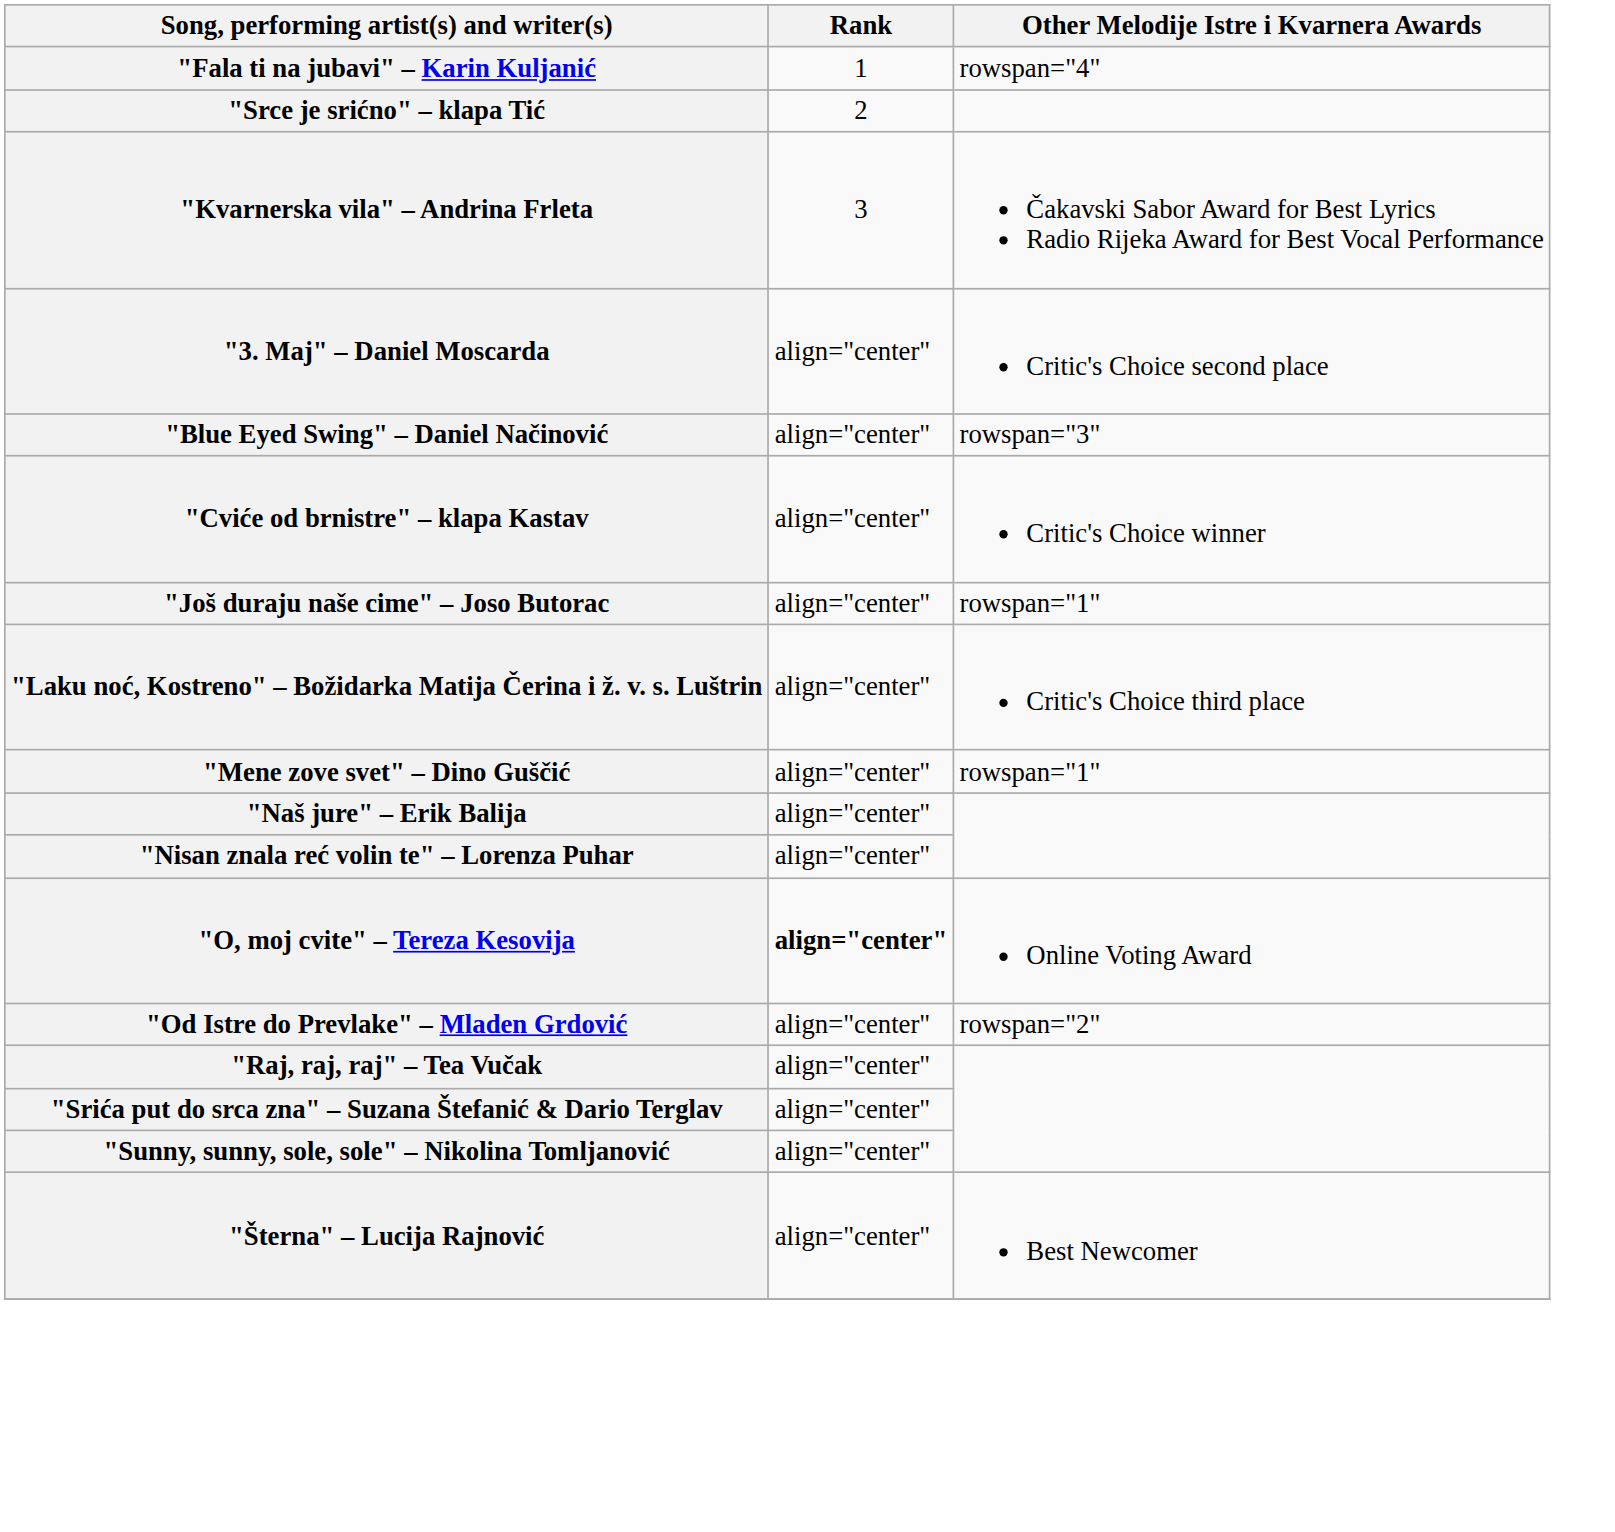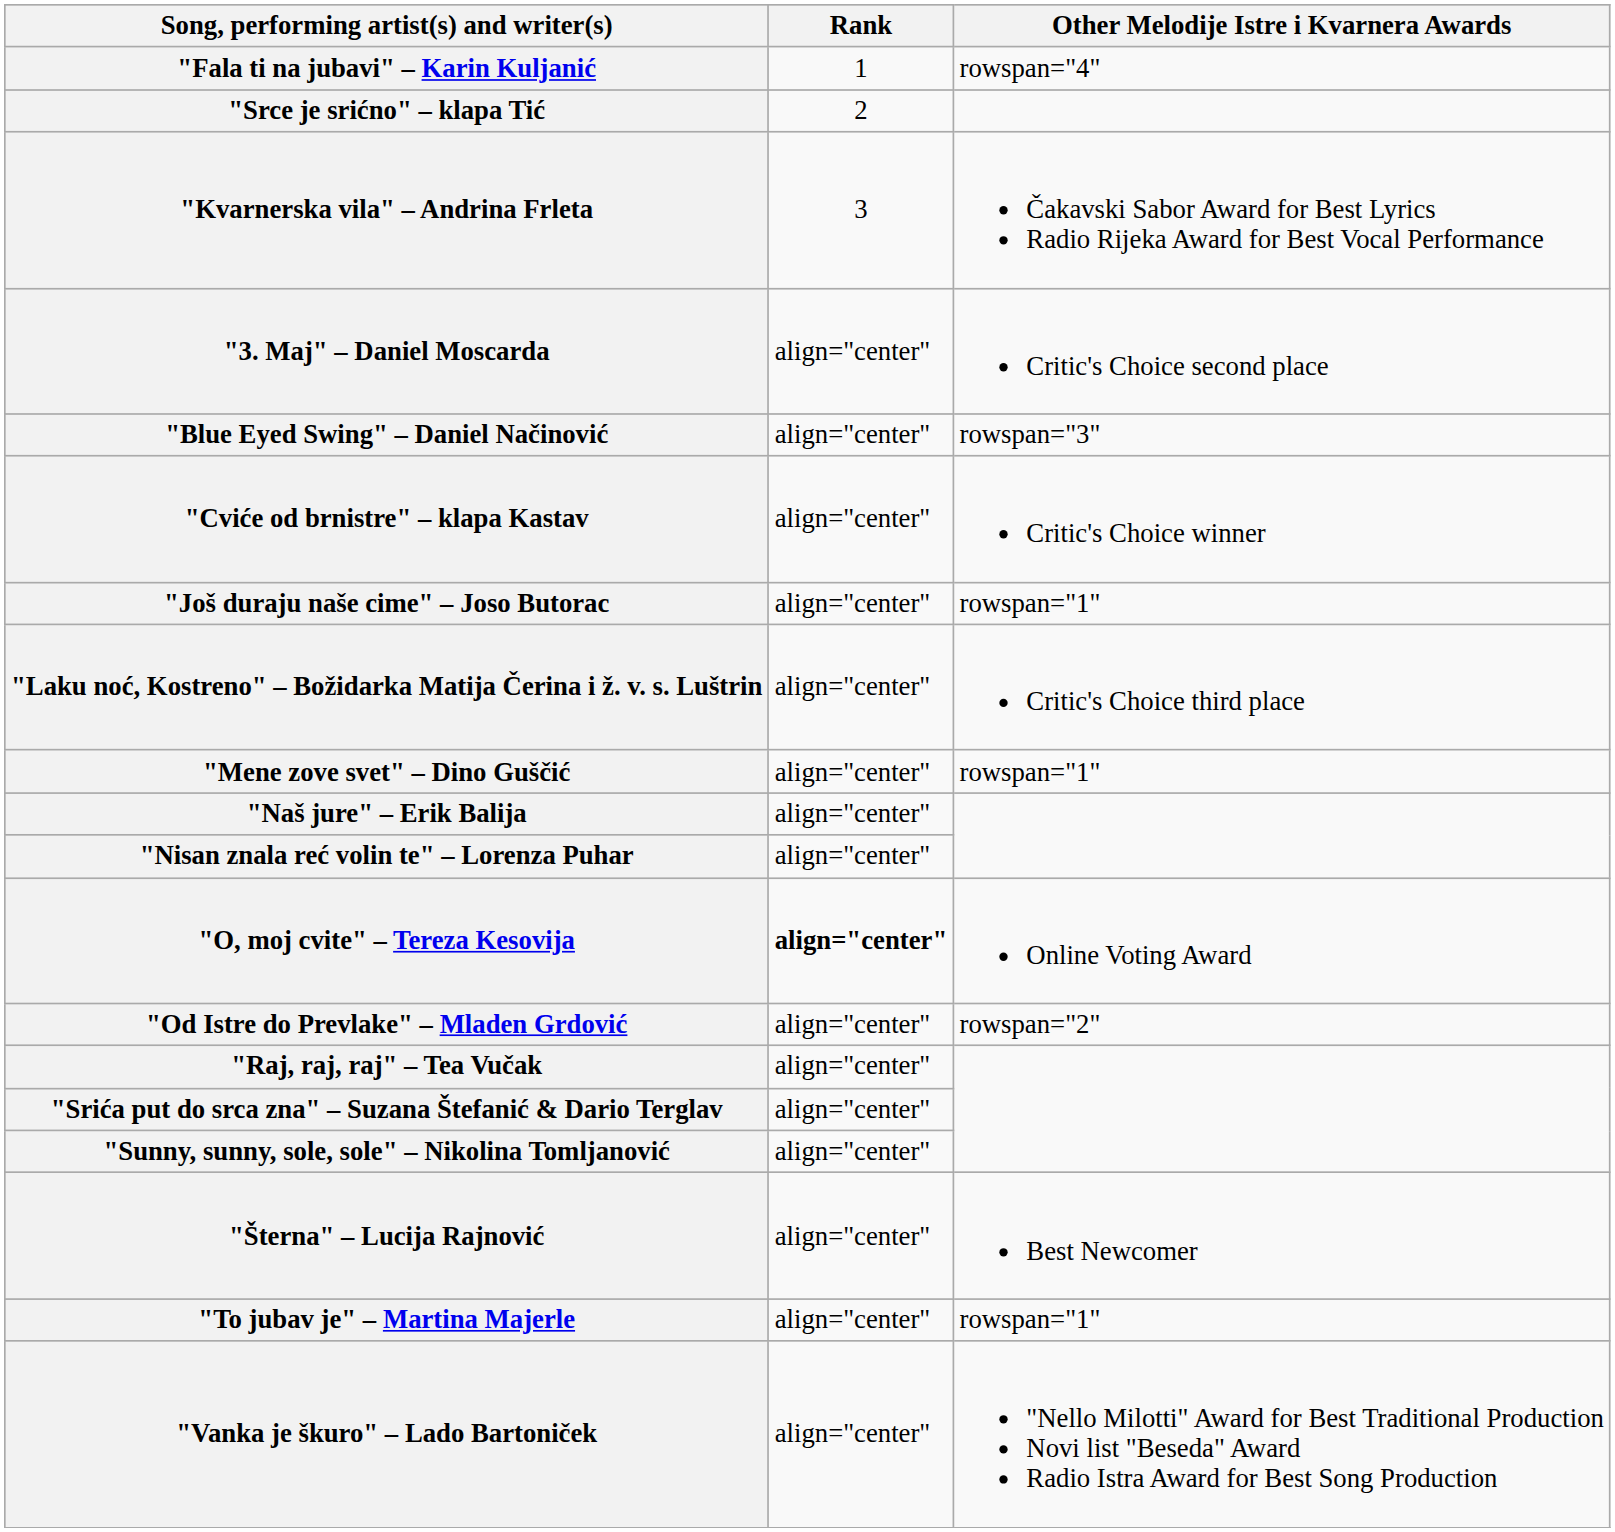+ row: "To jubav je" – Martina Majerle | align="center" | rowspan="1"
+ row: "Vanka je škuro" – Lado Bartoniček | align="center" | "Nello Milotti" Award for Best Traditional Production Novi list "Beseda" Award Radio Istra Award for Best Song Production
